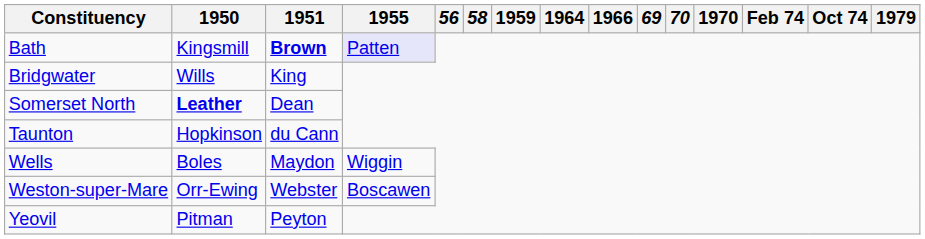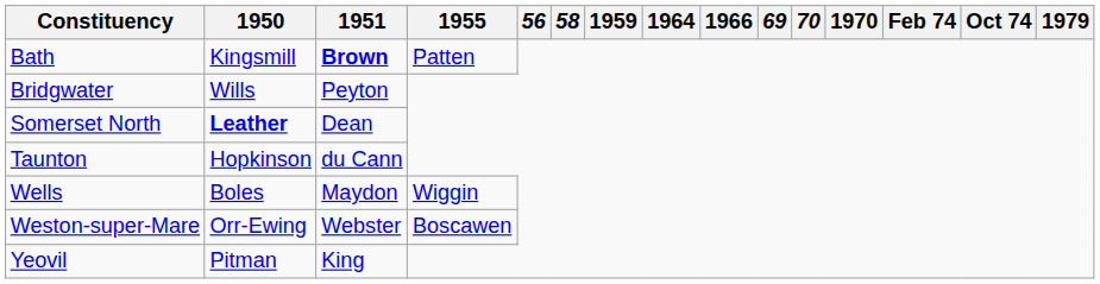Bath | 1955: lavender background -> no background
Bridgwater | 1951: King -> Peyton
Yeovil | 1951: Peyton -> King
